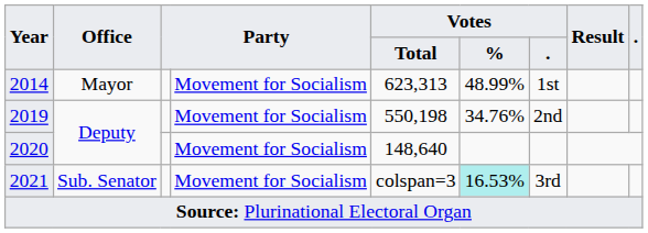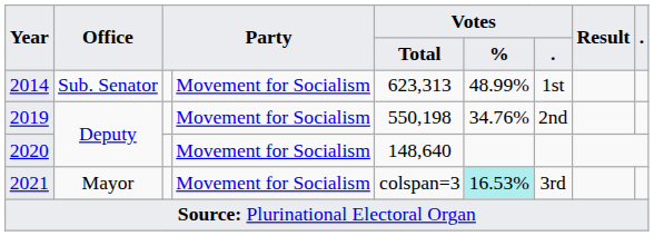2014 | Office: Mayor -> Sub. Senator
2021 | Office: Sub. Senator -> Mayor
